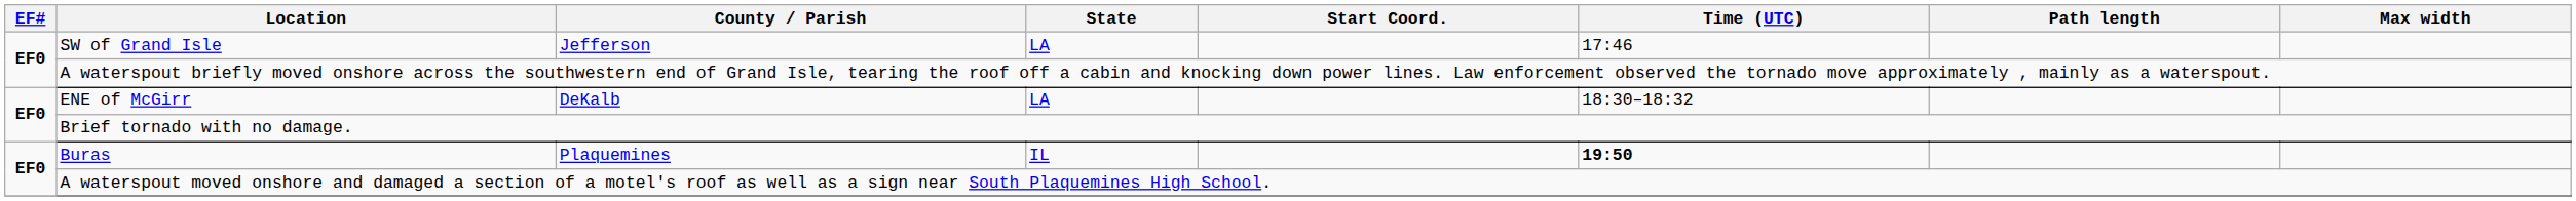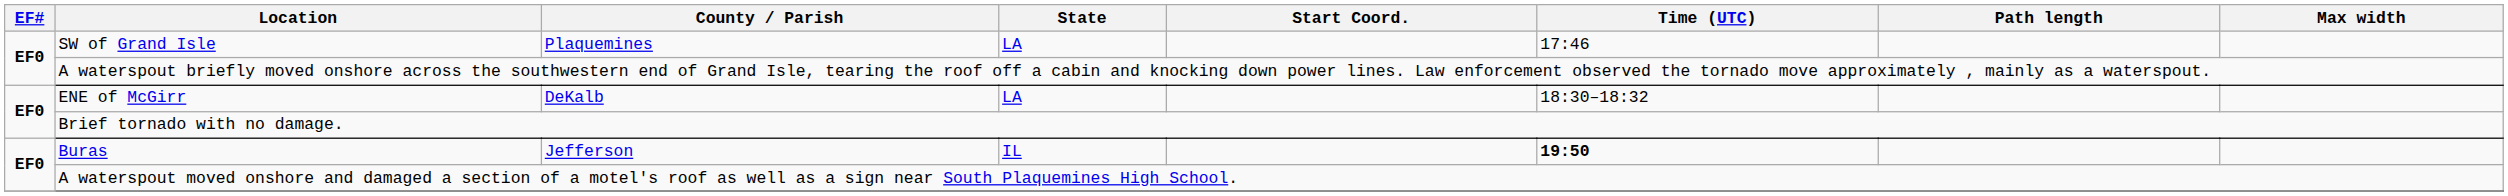SW of Grand Isle | County / Parish: Jefferson -> Plaquemines
Buras | County / Parish: Plaquemines -> Jefferson
